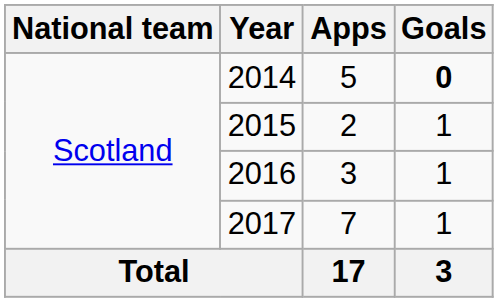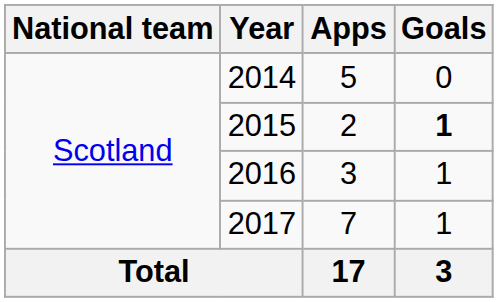2014 | Goals: bold -> normal
2015 | Goals: normal -> bold
